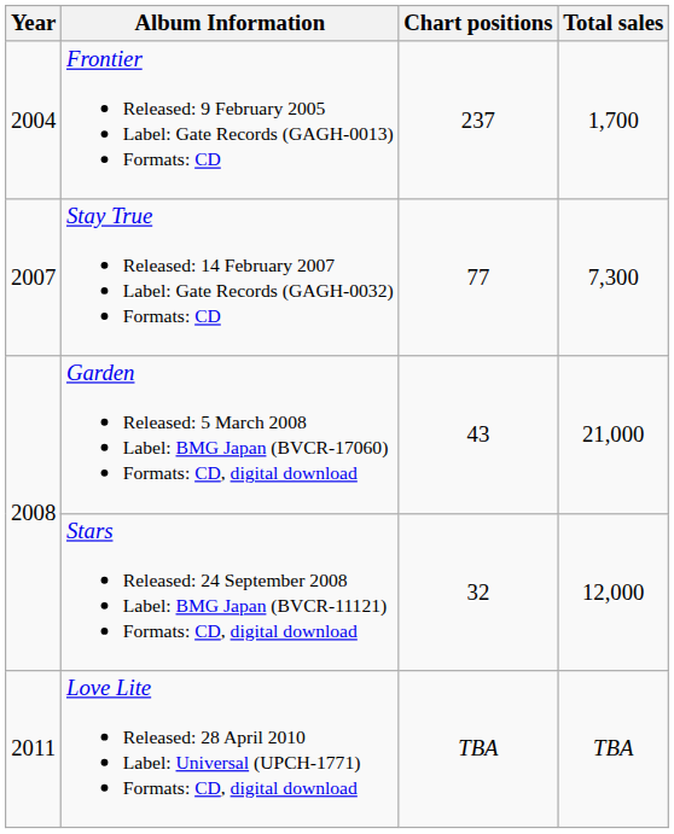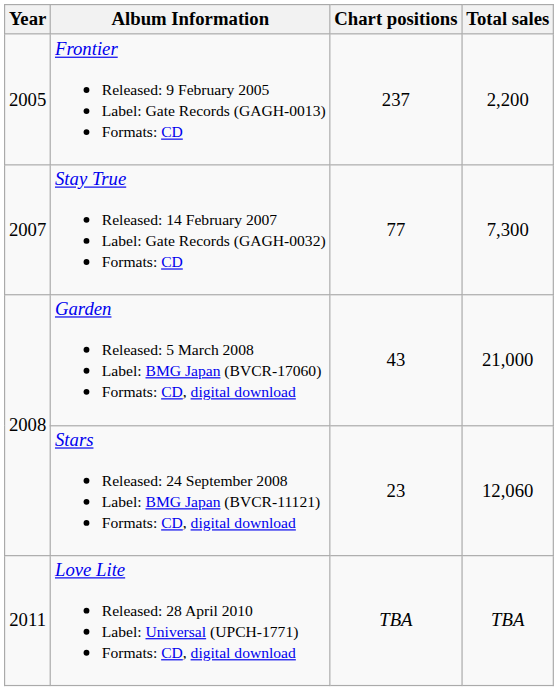row 2 | Year: 2004 -> 2005
row 2 | Total sales: 1,700 -> 2,200
row 5 | Chart positions: 32 -> 23
row 5 | Total sales: 12,000 -> 12,060
